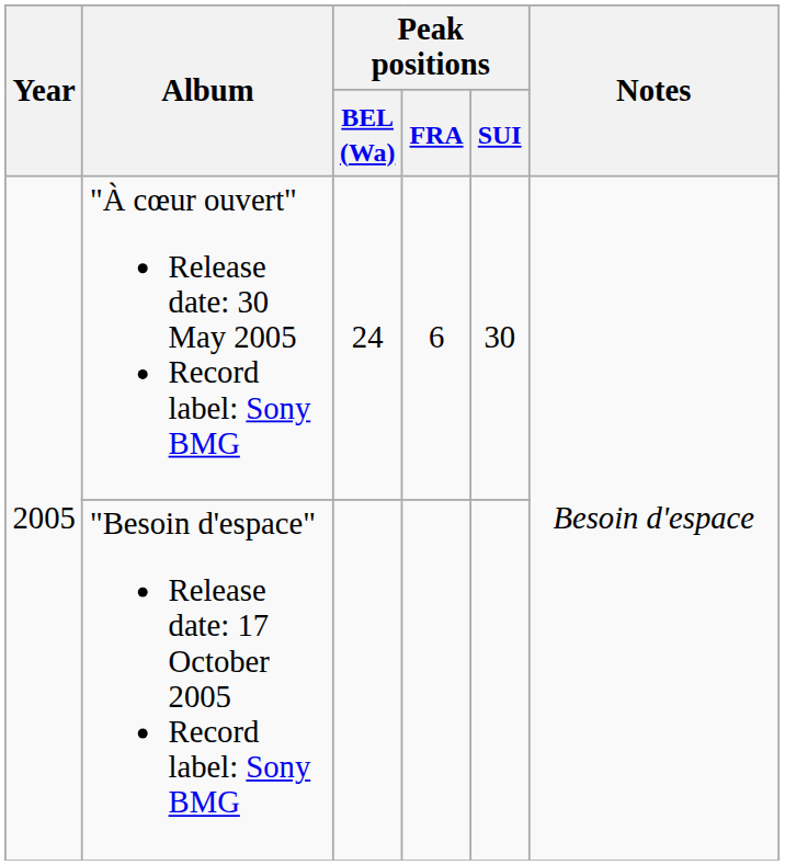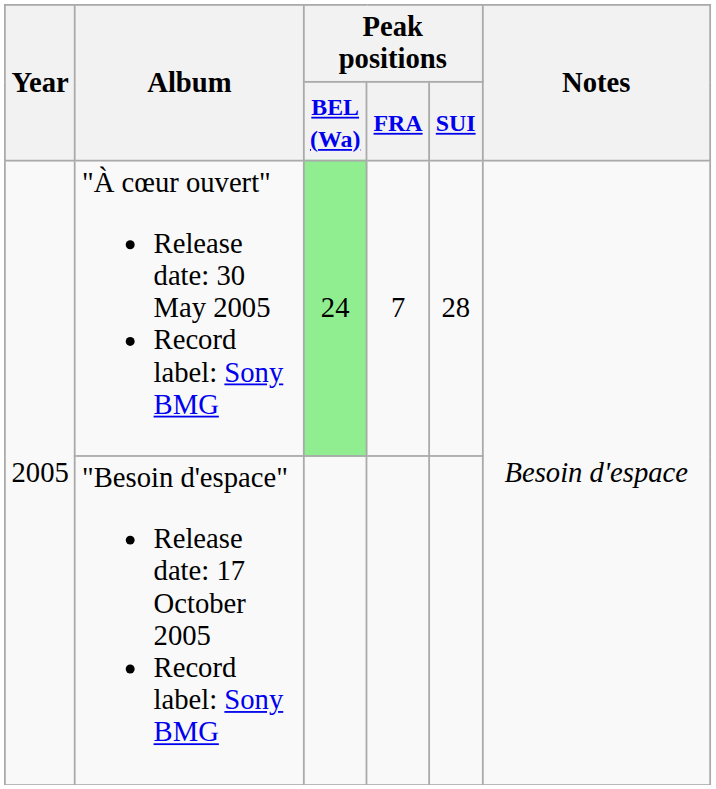row 3 | Peak positions / BEL (Wa): no background -> lightgreen background
row 3 | Peak positions / FRA: 6 -> 7
row 3 | Peak positions / SUI: 30 -> 28
